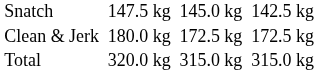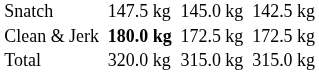Clean & Jerk | column 2: normal -> bold
